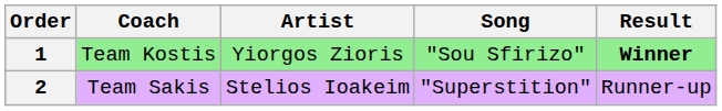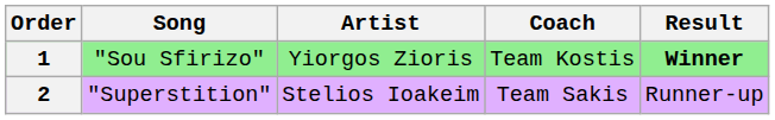columns swapped: Coach <-> Song
